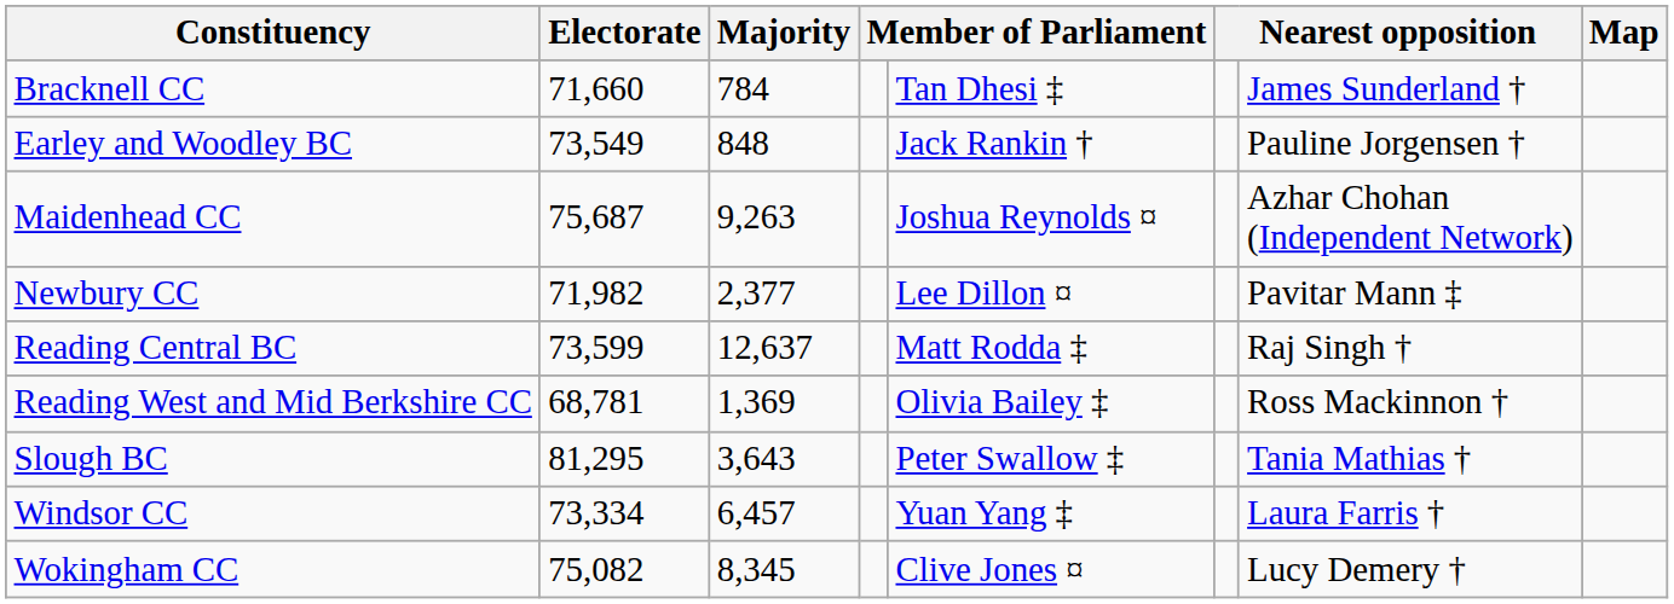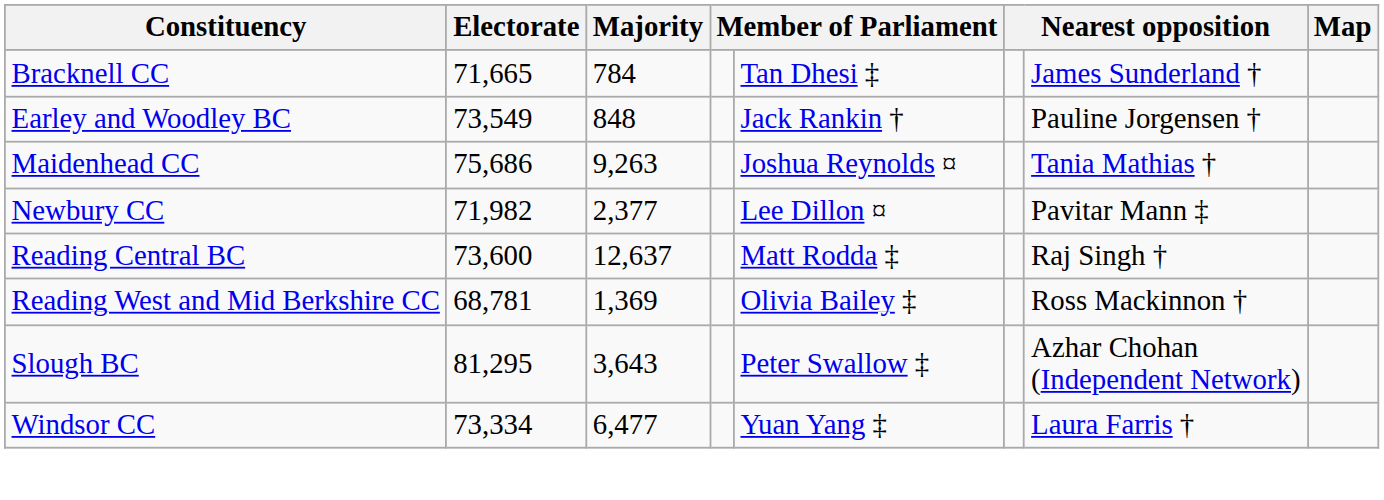Bracknell CC | Electorate: 71,660 -> 71,665
Maidenhead CC | Electorate: 75,687 -> 75,686
Maidenhead CC | column 7: Azhar Chohan (Independent Network) -> Tania Mathias †
Reading Central BC | Electorate: 73,599 -> 73,600
Slough BC | column 7: Tania Mathias † -> Azhar Chohan (Independent Network)
Windsor CC | Majority: 6,457 -> 6,477
- row: Wokingham CC | 75,082 | 8,345 | Clive Jones ¤ | Lucy Demery †
